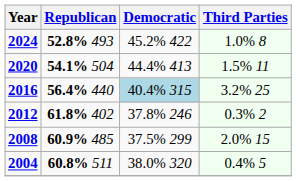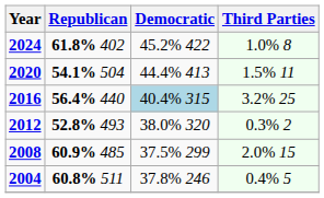2024 | Republican: 52.8% 493 -> 61.8% 402
2012 | Republican: 61.8% 402 -> 52.8% 493
2012 | Democratic: 37.8% 246 -> 38.0% 320
2004 | Democratic: 38.0% 320 -> 37.8% 246
